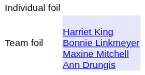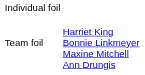Team foil | column 2: lavender background -> no background
